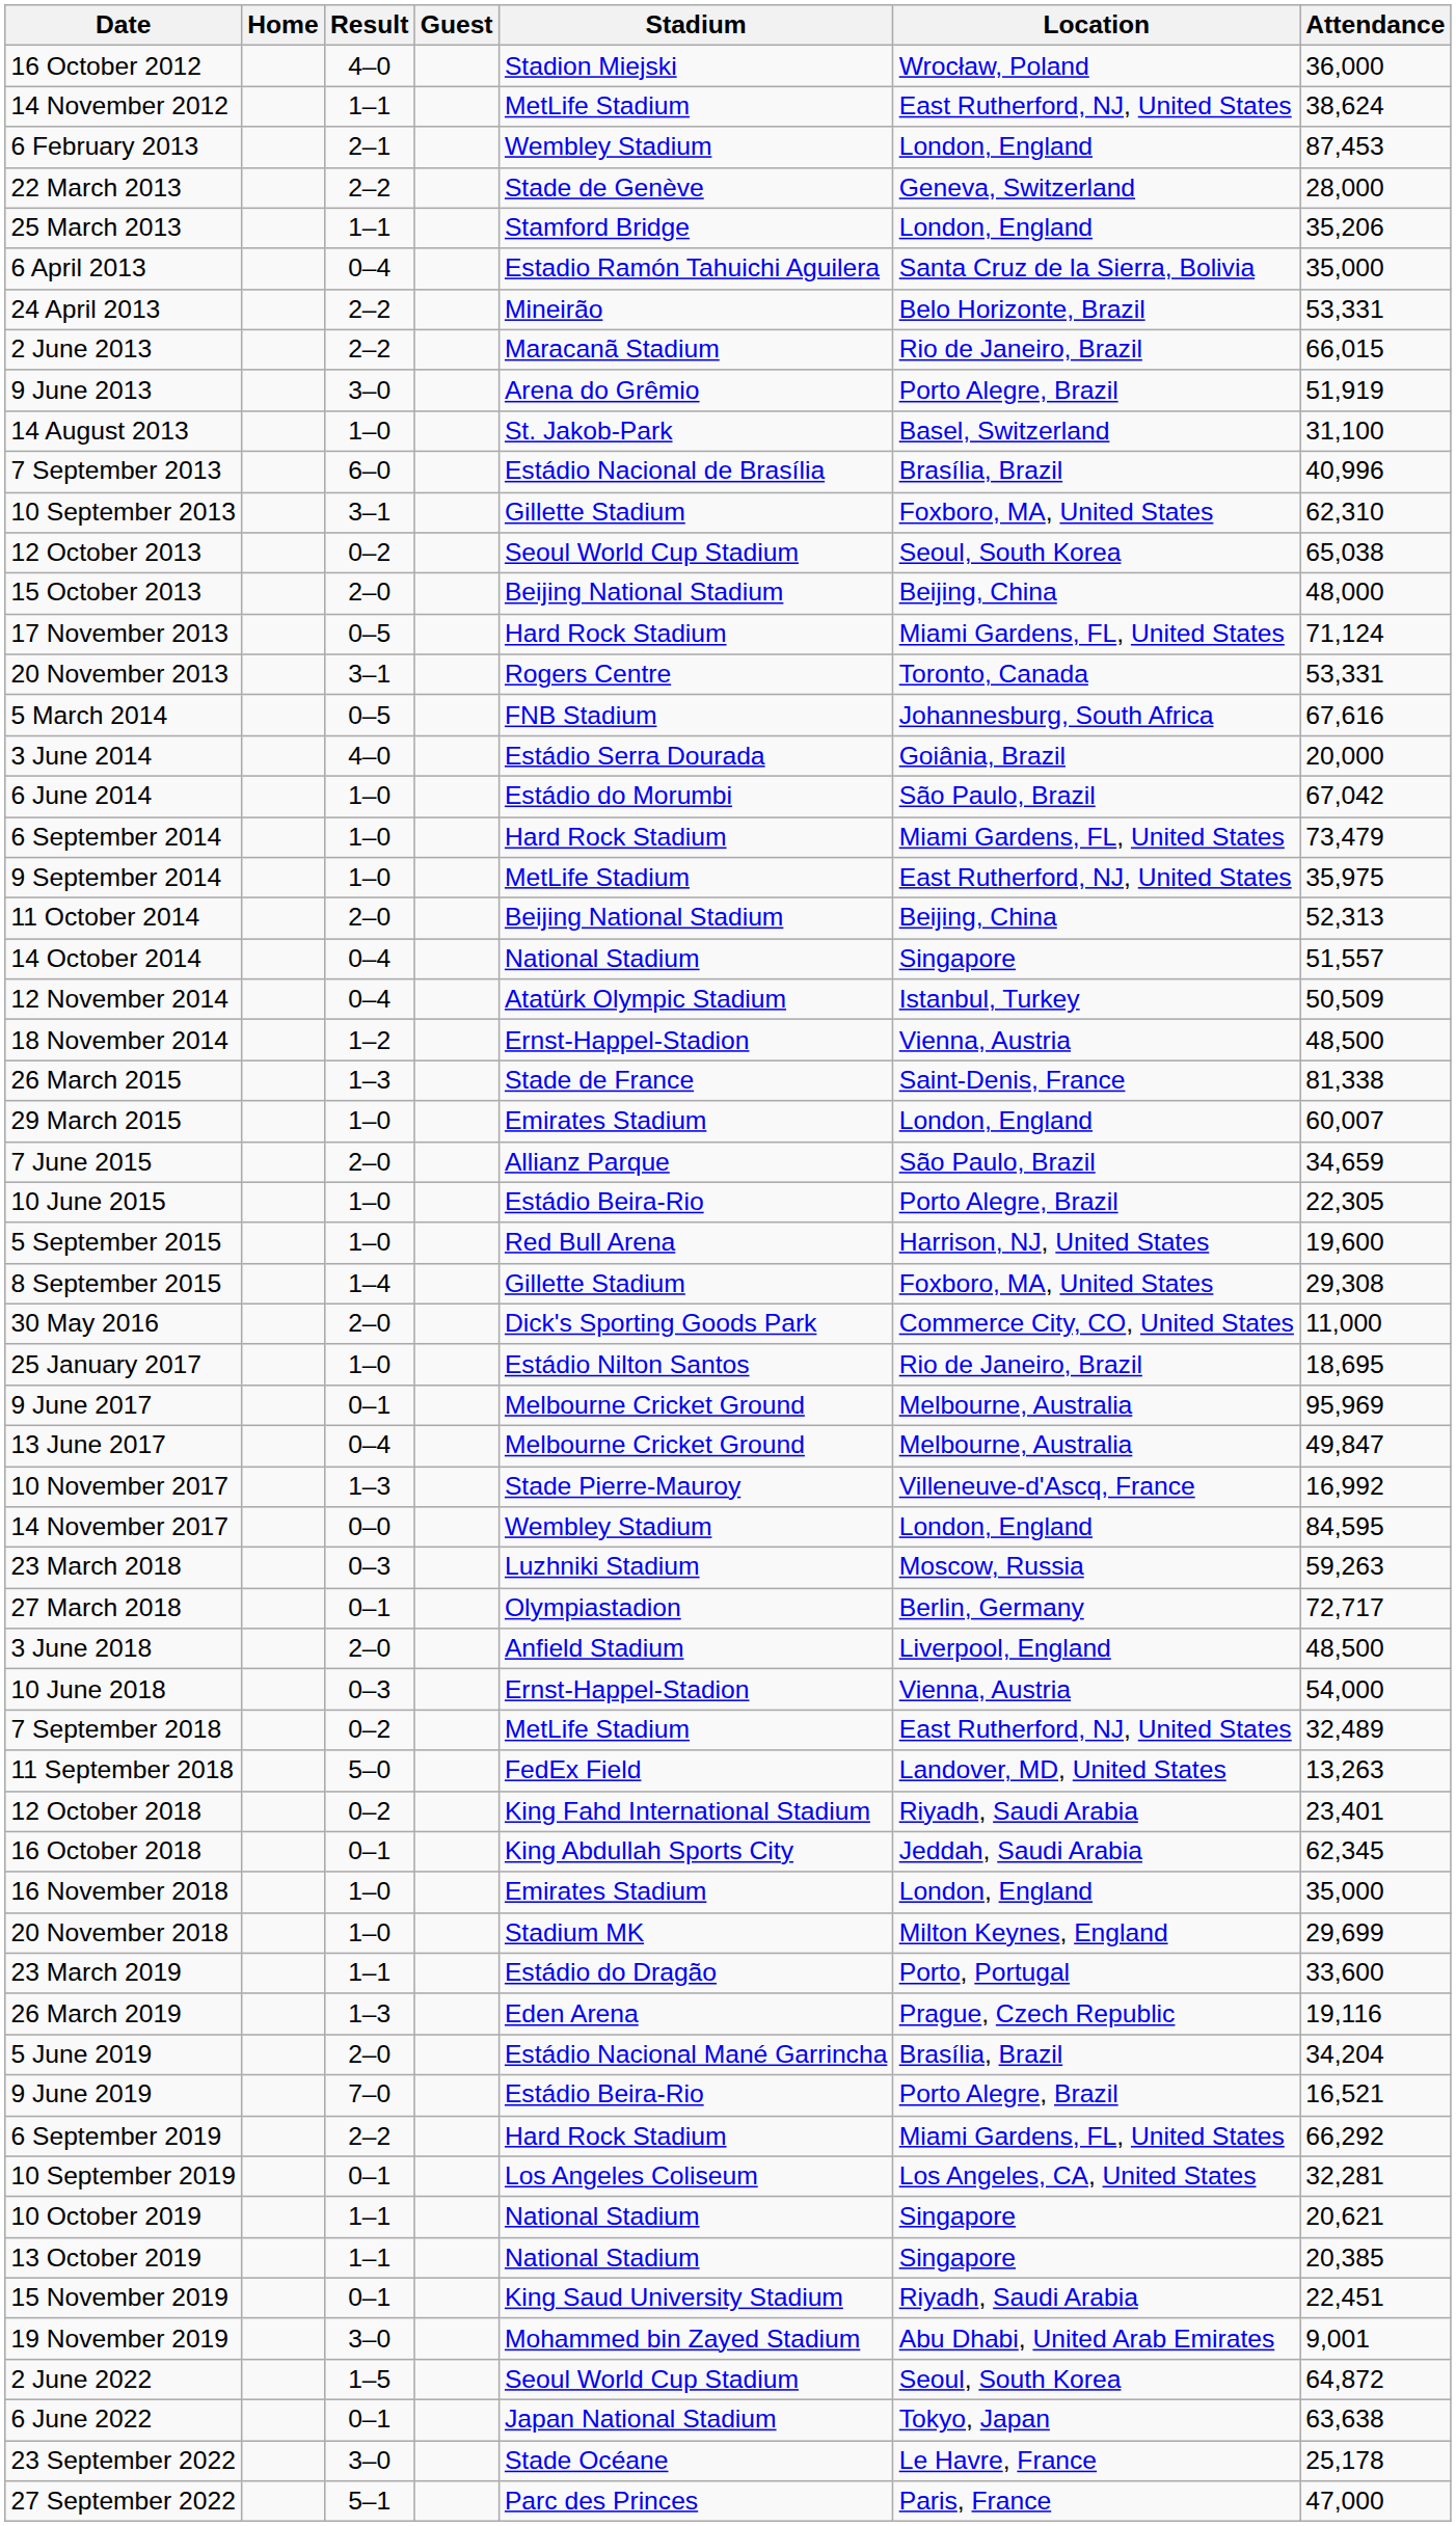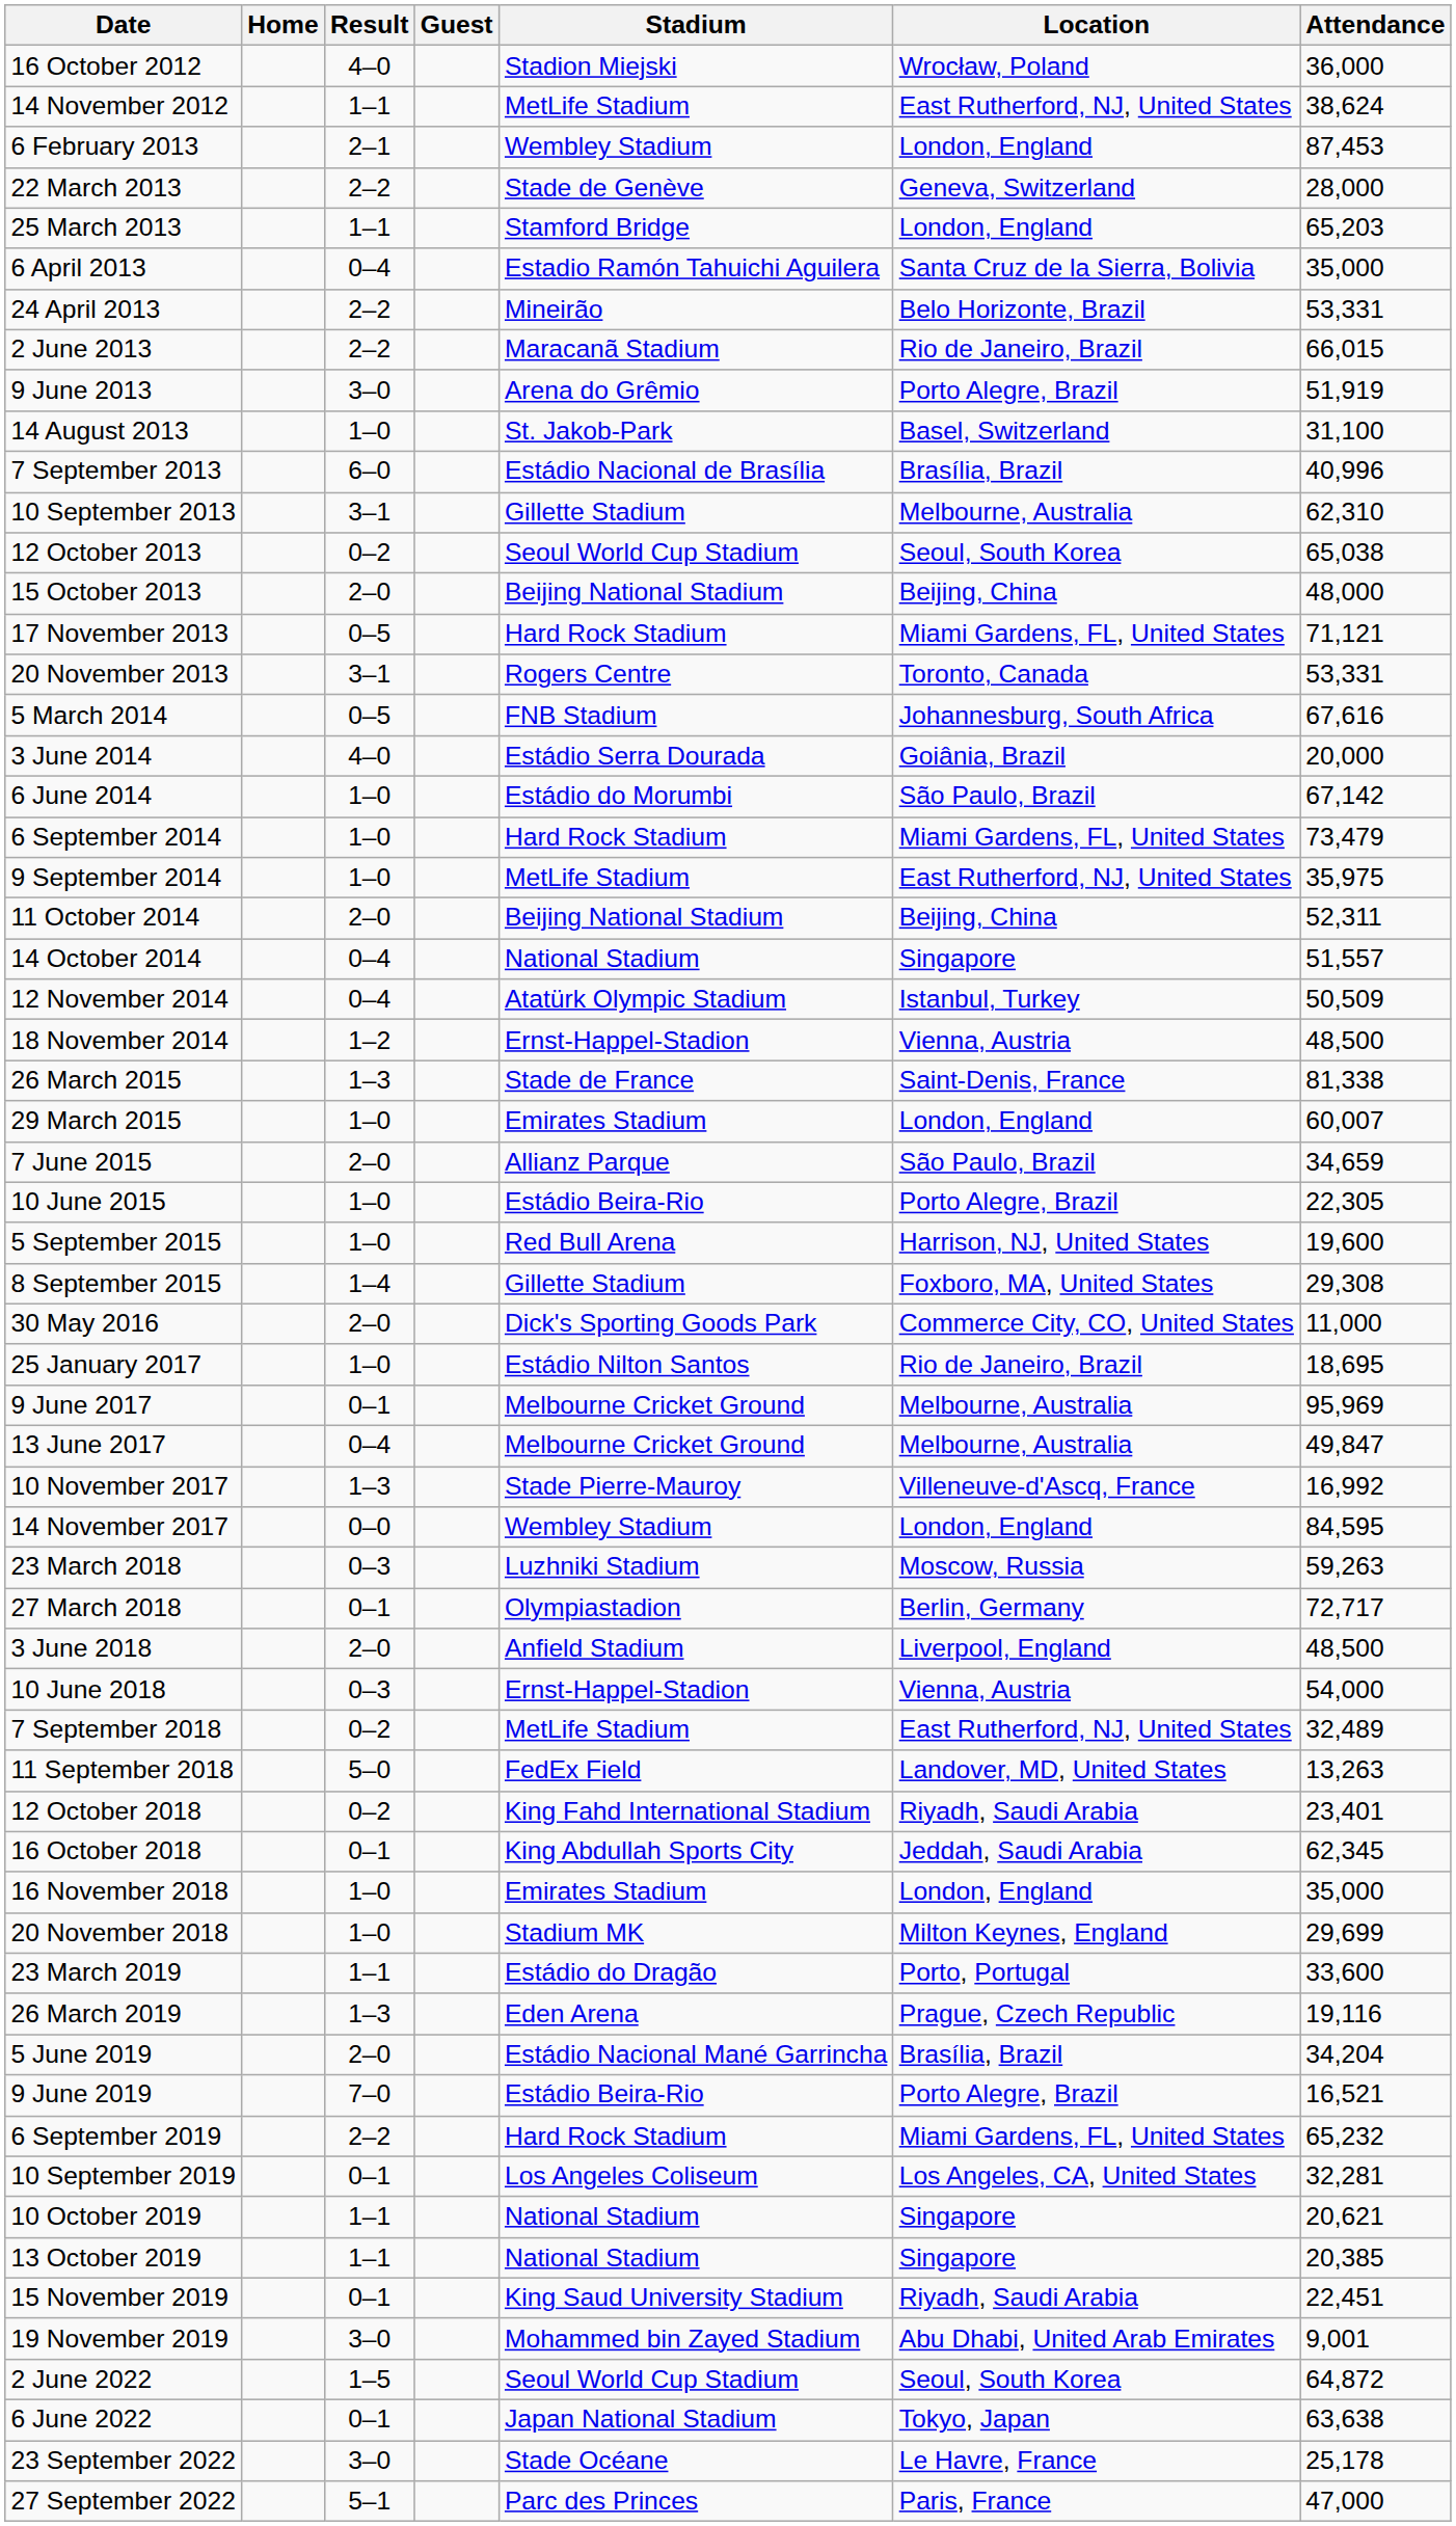25 March 2013 | Attendance: 35,206 -> 65,203
10 September 2013 | Location: Foxboro, MA, United States -> Melbourne, Australia
17 November 2013 | Attendance: 71,124 -> 71,121
6 June 2014 | Attendance: 67,042 -> 67,142
11 October 2014 | Attendance: 52,313 -> 52,311
6 September 2019 | Attendance: 66,292 -> 65,232
